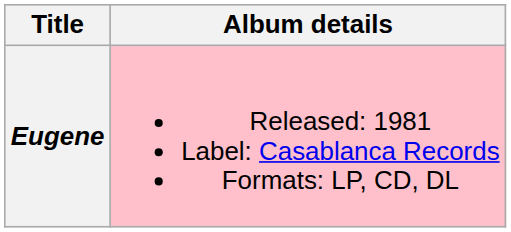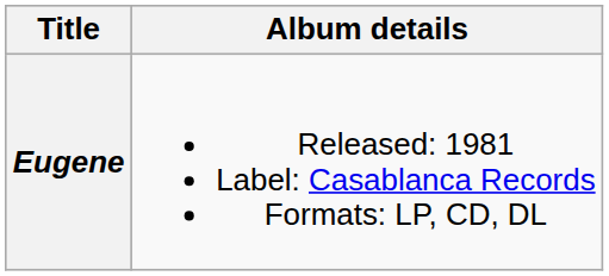Eugene | Album details: pink background -> no background
